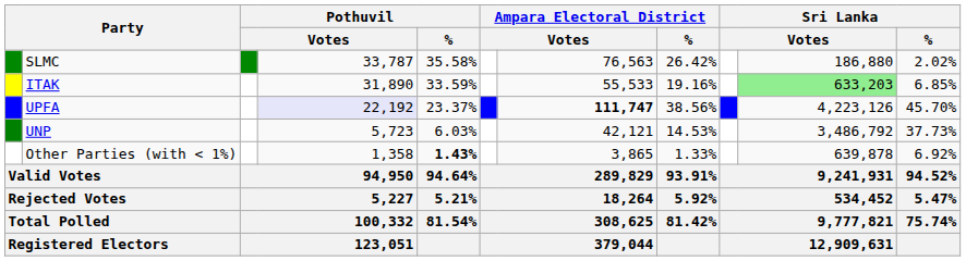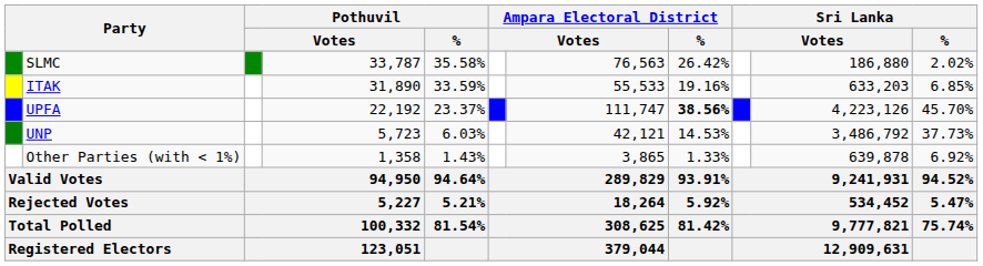ITAK | column 10: lightgreen background -> no background
UPFA | column 4: lavender background -> no background
UPFA | column 7: bold -> normal
UPFA | Ampara Electoral District / %: normal -> bold
Other Parties (with < 1%) | Pothuvil / %: bold -> normal
